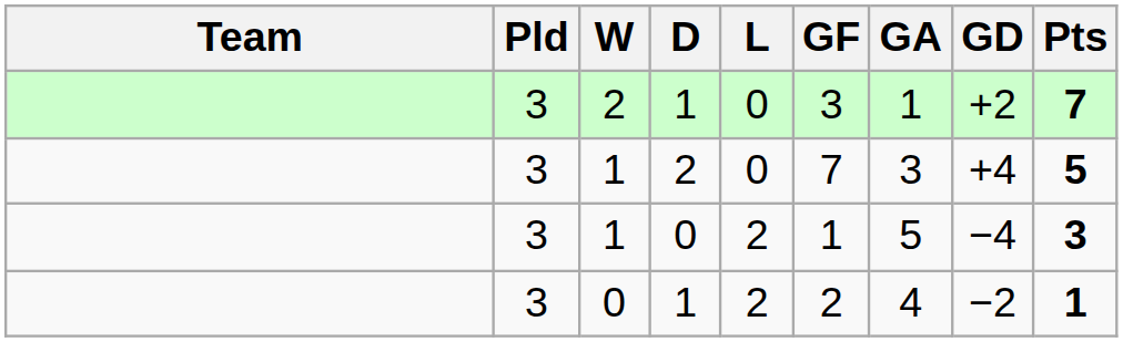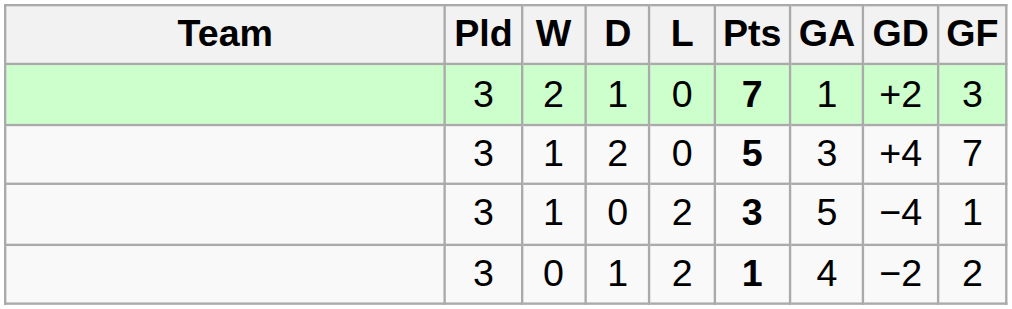columns swapped: GF <-> Pts
